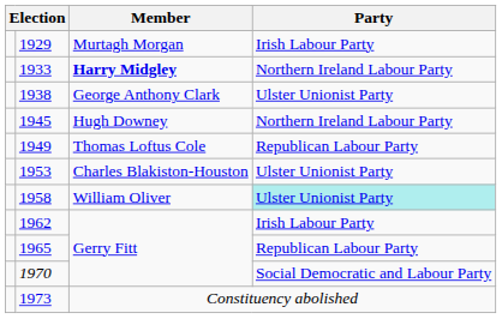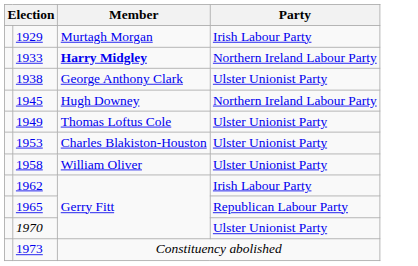1949 | Party: Republican Labour Party -> Ulster Unionist Party
1958 | Party: paleturquoise background -> no background
1970 | Party: Social Democratic and Labour Party -> Ulster Unionist Party
